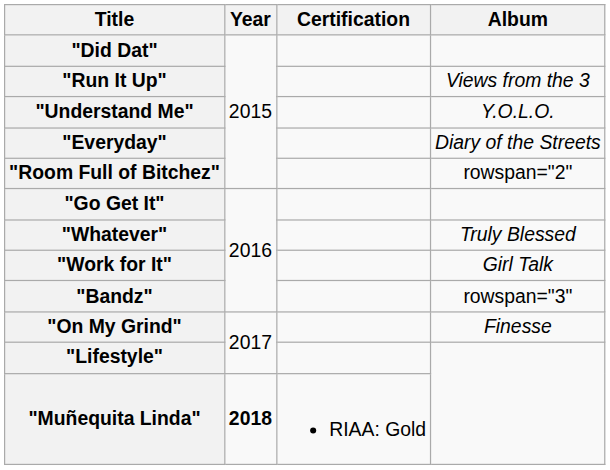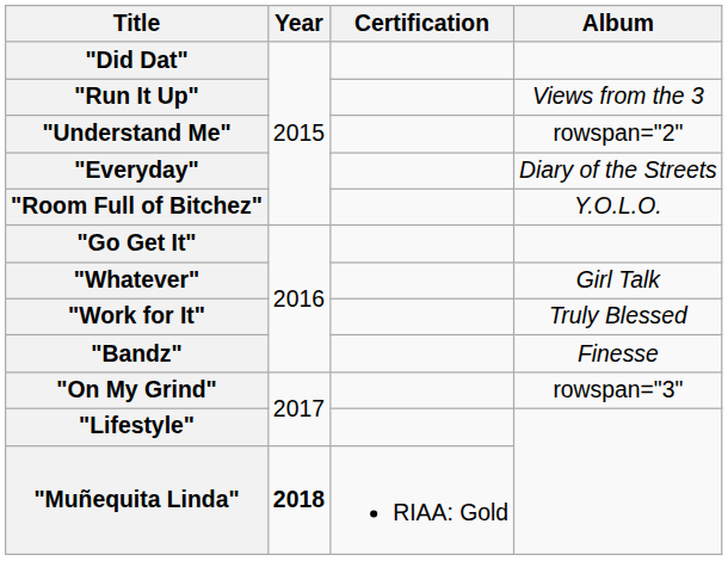"Understand Me" | Album: Y.O.L.O. -> rowspan="2"
"Room Full of Bitchez" | Album: rowspan="2" -> Y.O.L.O.
"Whatever" | Album: Truly Blessed -> Girl Talk
"Work for It" | Album: Girl Talk -> Truly Blessed
"Bandz" | Album: rowspan="3" -> Finesse
"On My Grind" | Album: Finesse -> rowspan="3"
